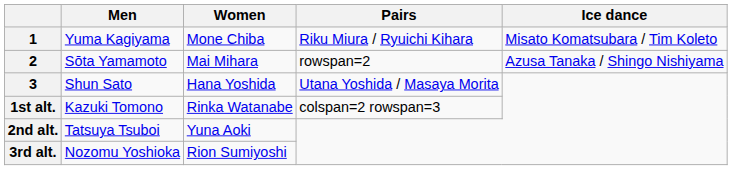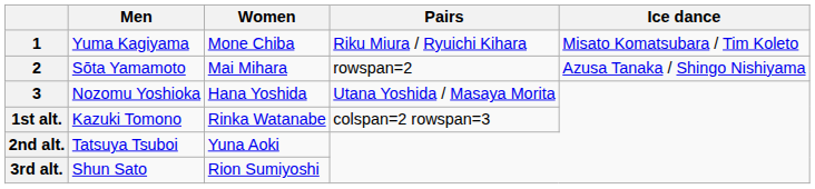3 | Men: Shun Sato -> Nozomu Yoshioka
3rd alt. | Men: Nozomu Yoshioka -> Shun Sato
